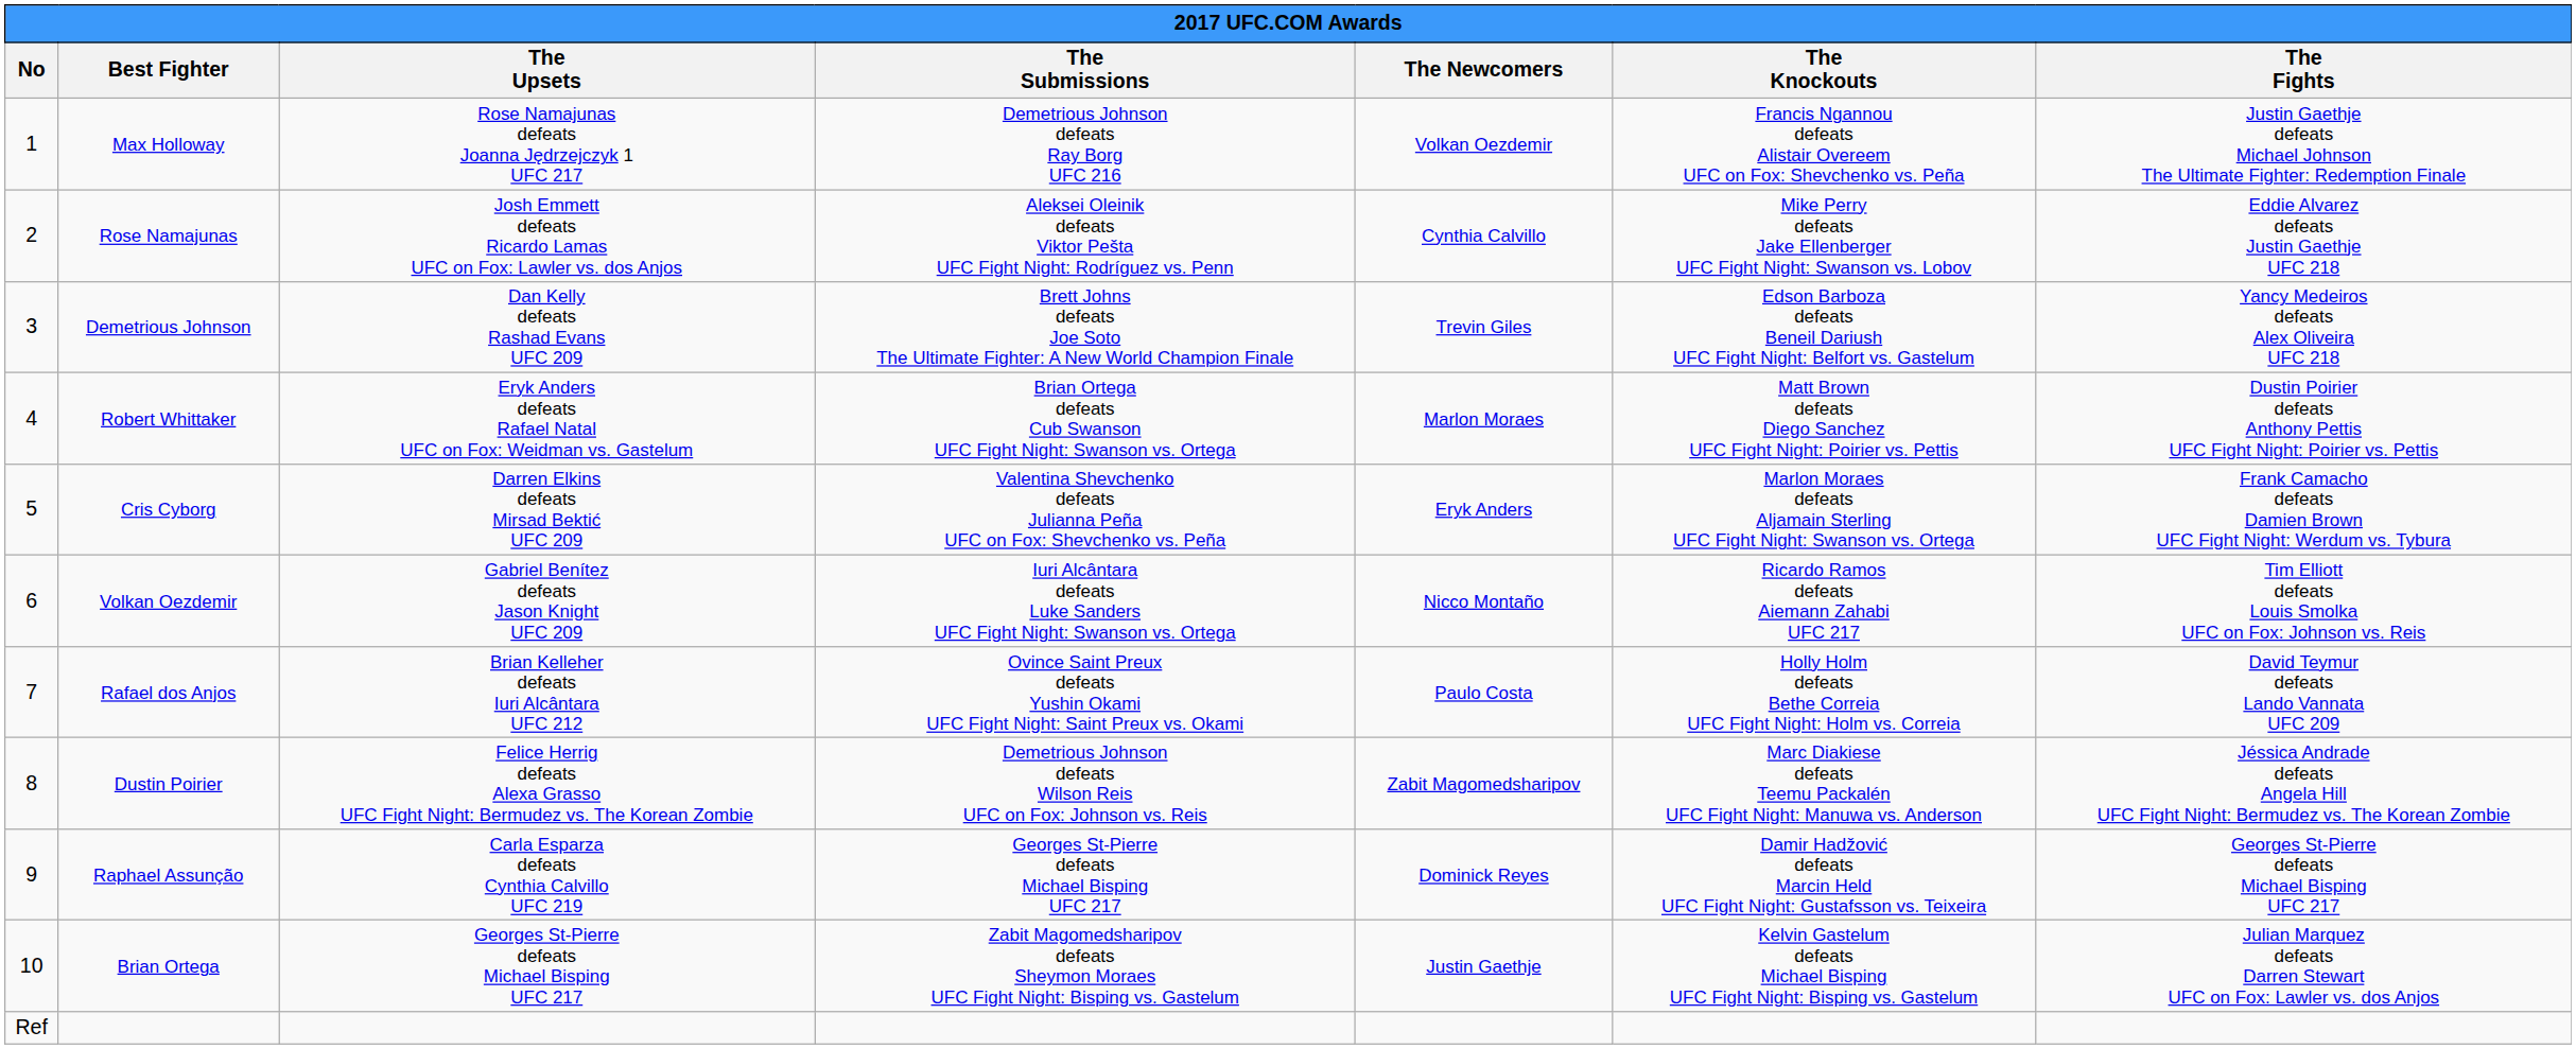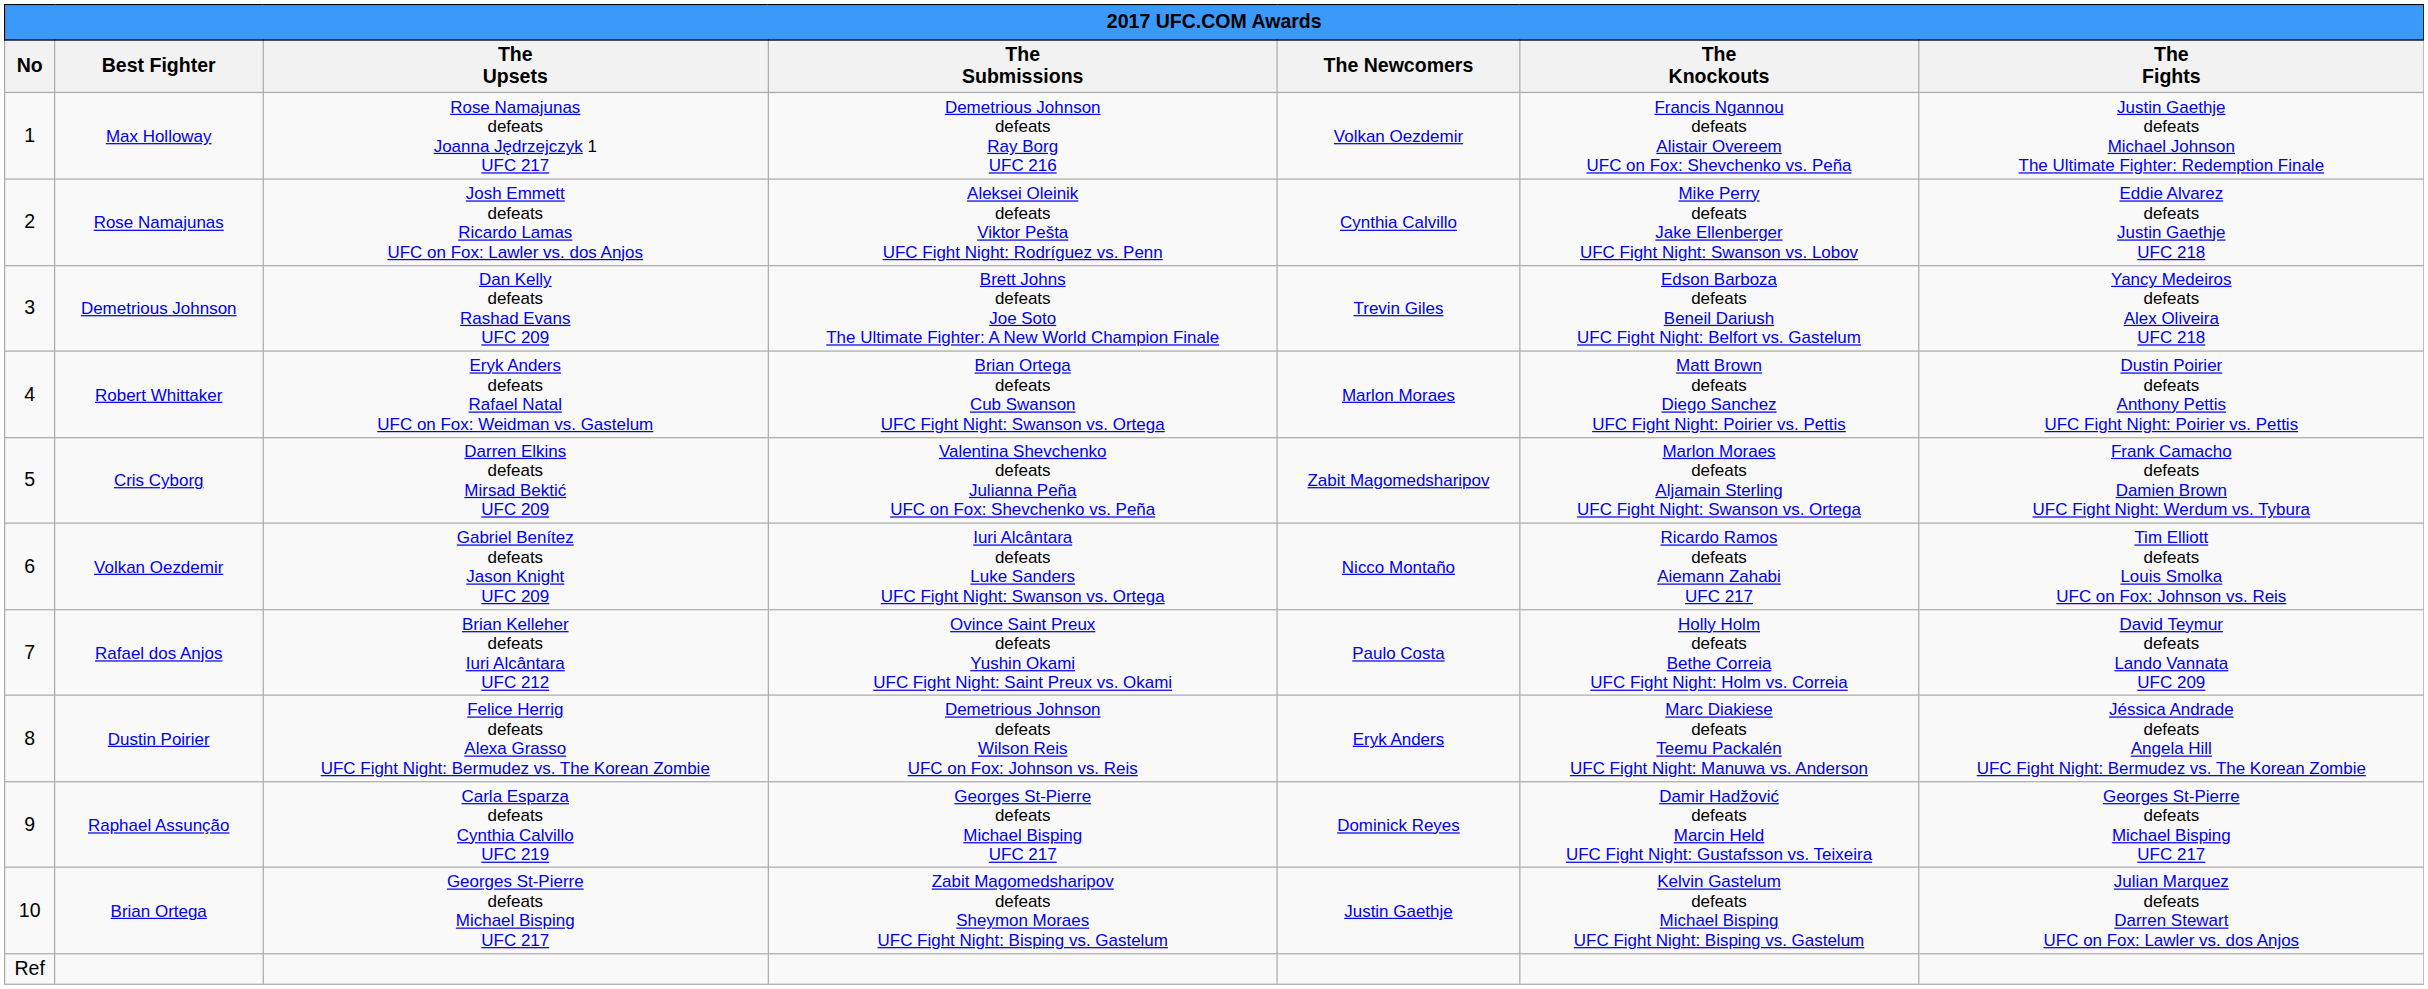Cris Cyborg | The Newcomers: Eryk Anders -> Zabit Magomedsharipov
Dustin Poirier | The Newcomers: Zabit Magomedsharipov -> Eryk Anders
